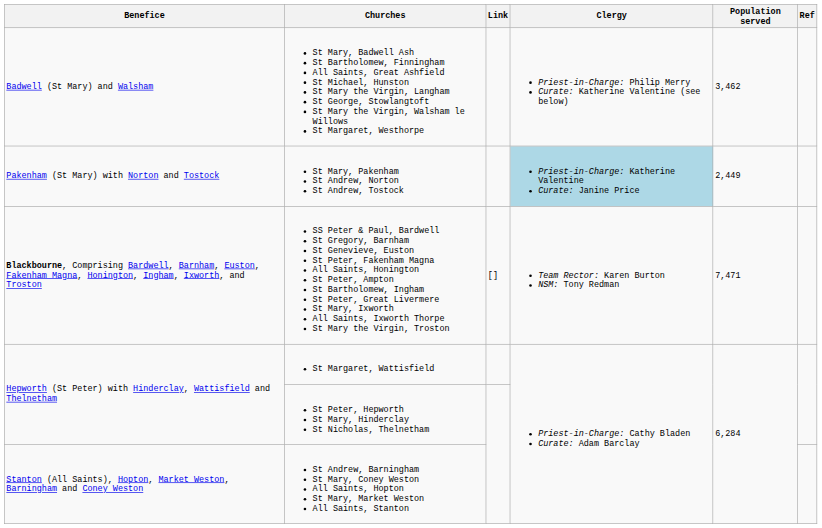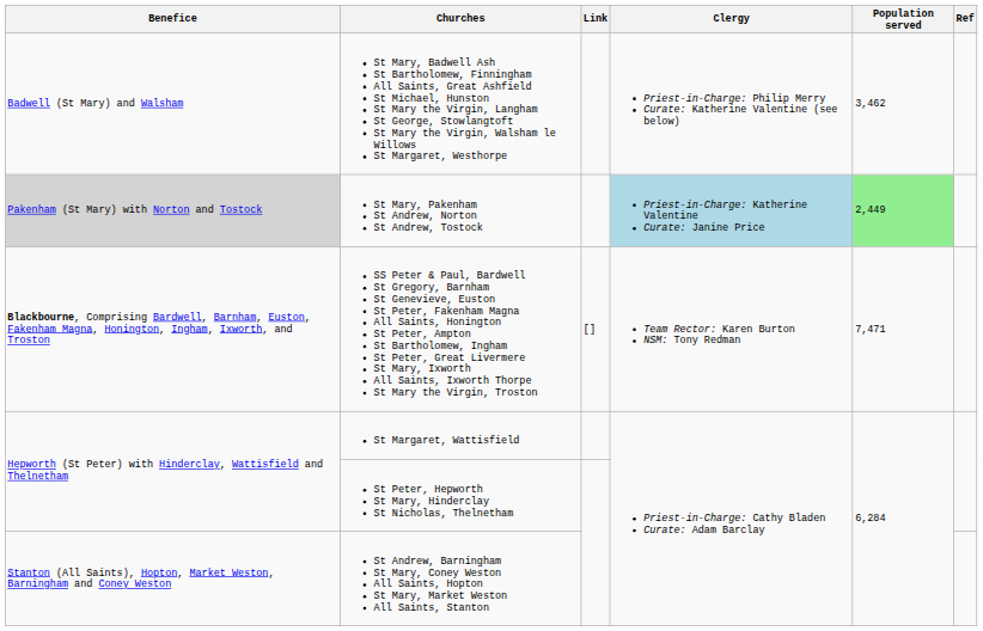St Mary, Pakenham St Andrew, Norton St Andrew, Tostock | Benefice: no background -> lightgrey background
St Mary, Pakenham St Andrew, Norton St Andrew, Tostock | Population served: no background -> lightgreen background
